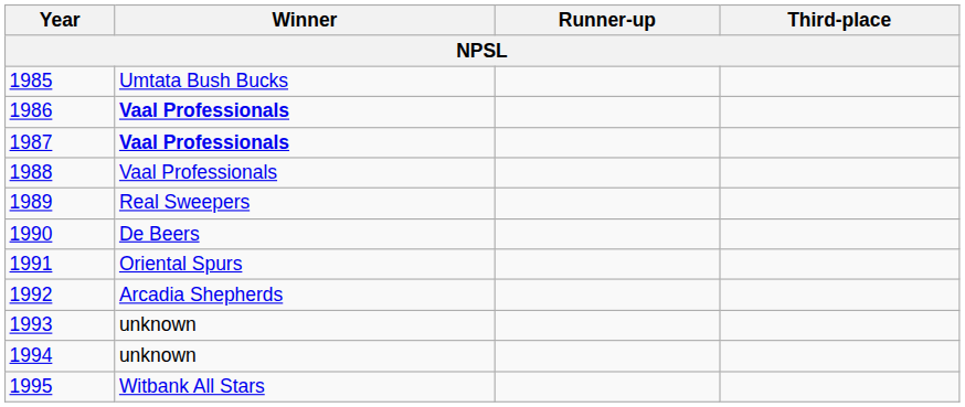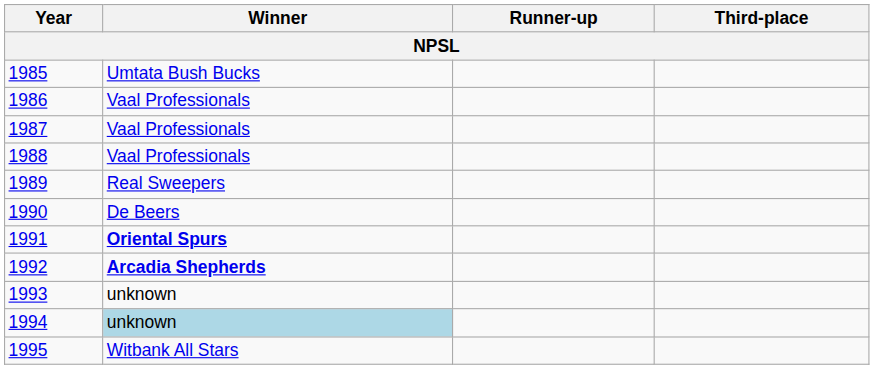1986 | Winner: bold -> normal
1987 | Winner: bold -> normal
1991 | Winner: normal -> bold
1992 | Winner: normal -> bold
1994 | Winner: no background -> lightblue background
